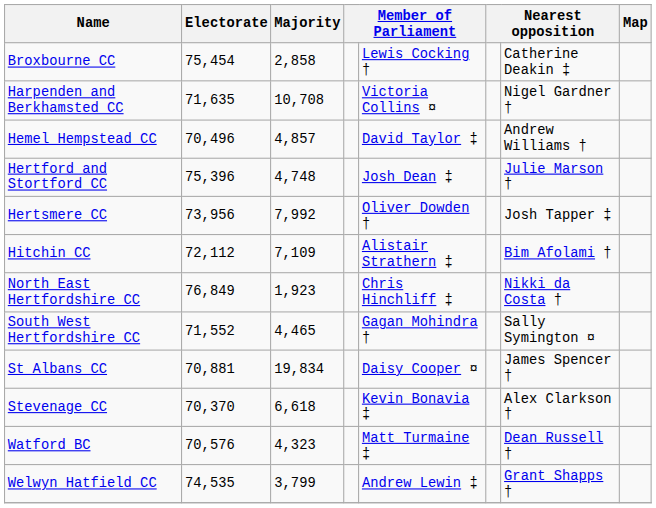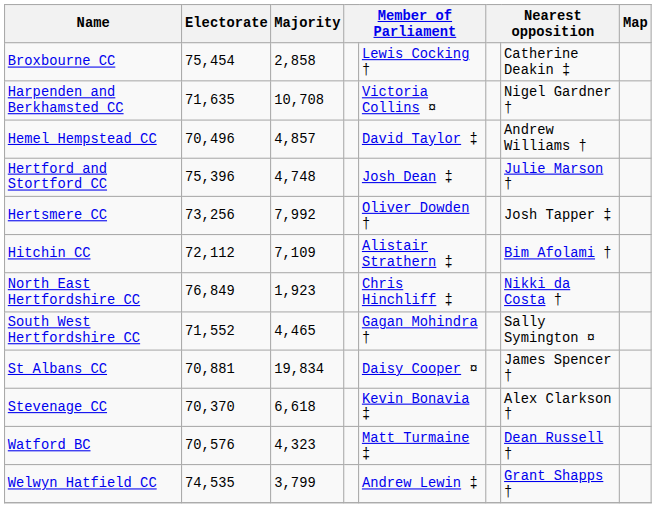Hertsmere CC | Electorate: 73,956 -> 73,256
